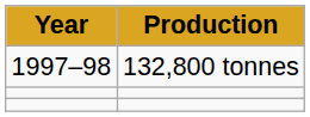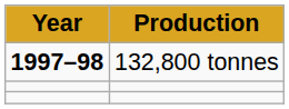row 2 | Year: normal -> bold
